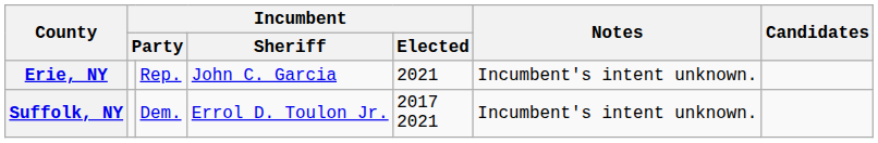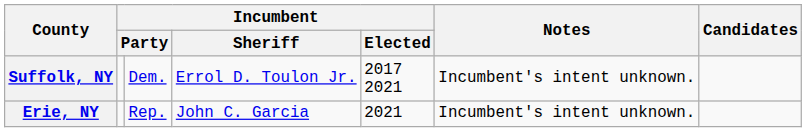rows swapped: Erie, NY <-> Suffolk, NY
